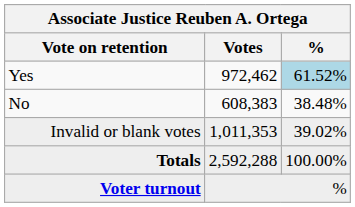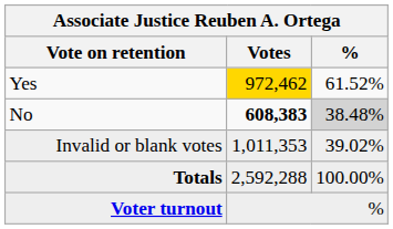Yes | Votes: no background -> gold background
Yes | %: lightblue background -> no background
No | Votes: normal -> bold
No | %: no background -> lightgrey background
